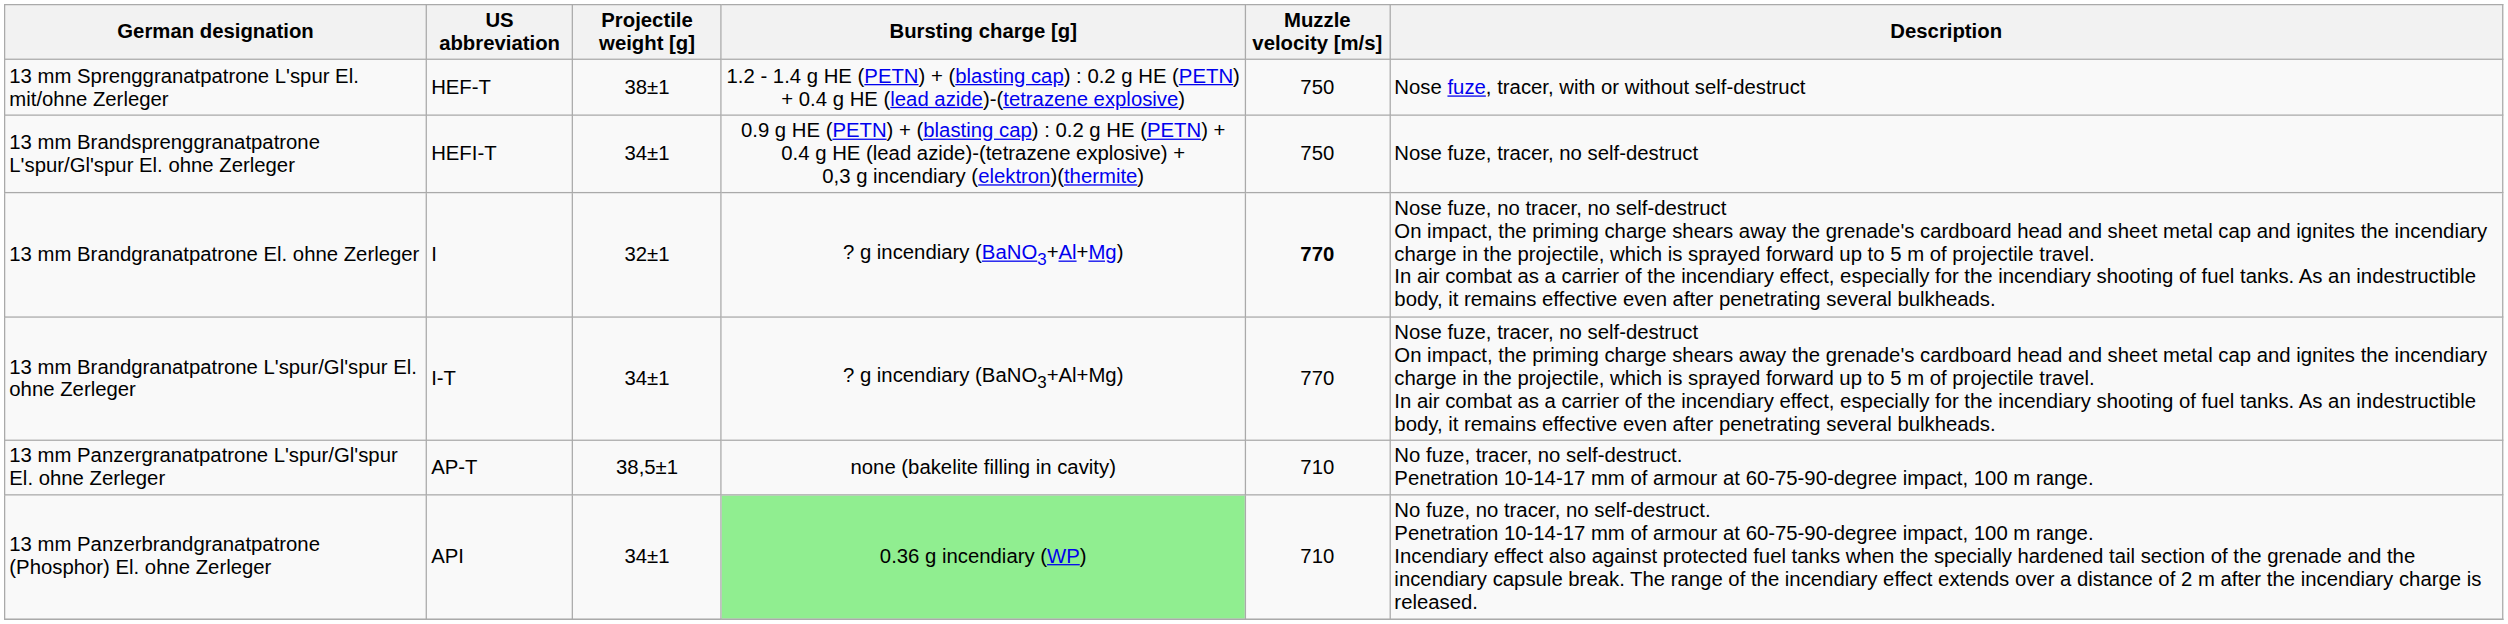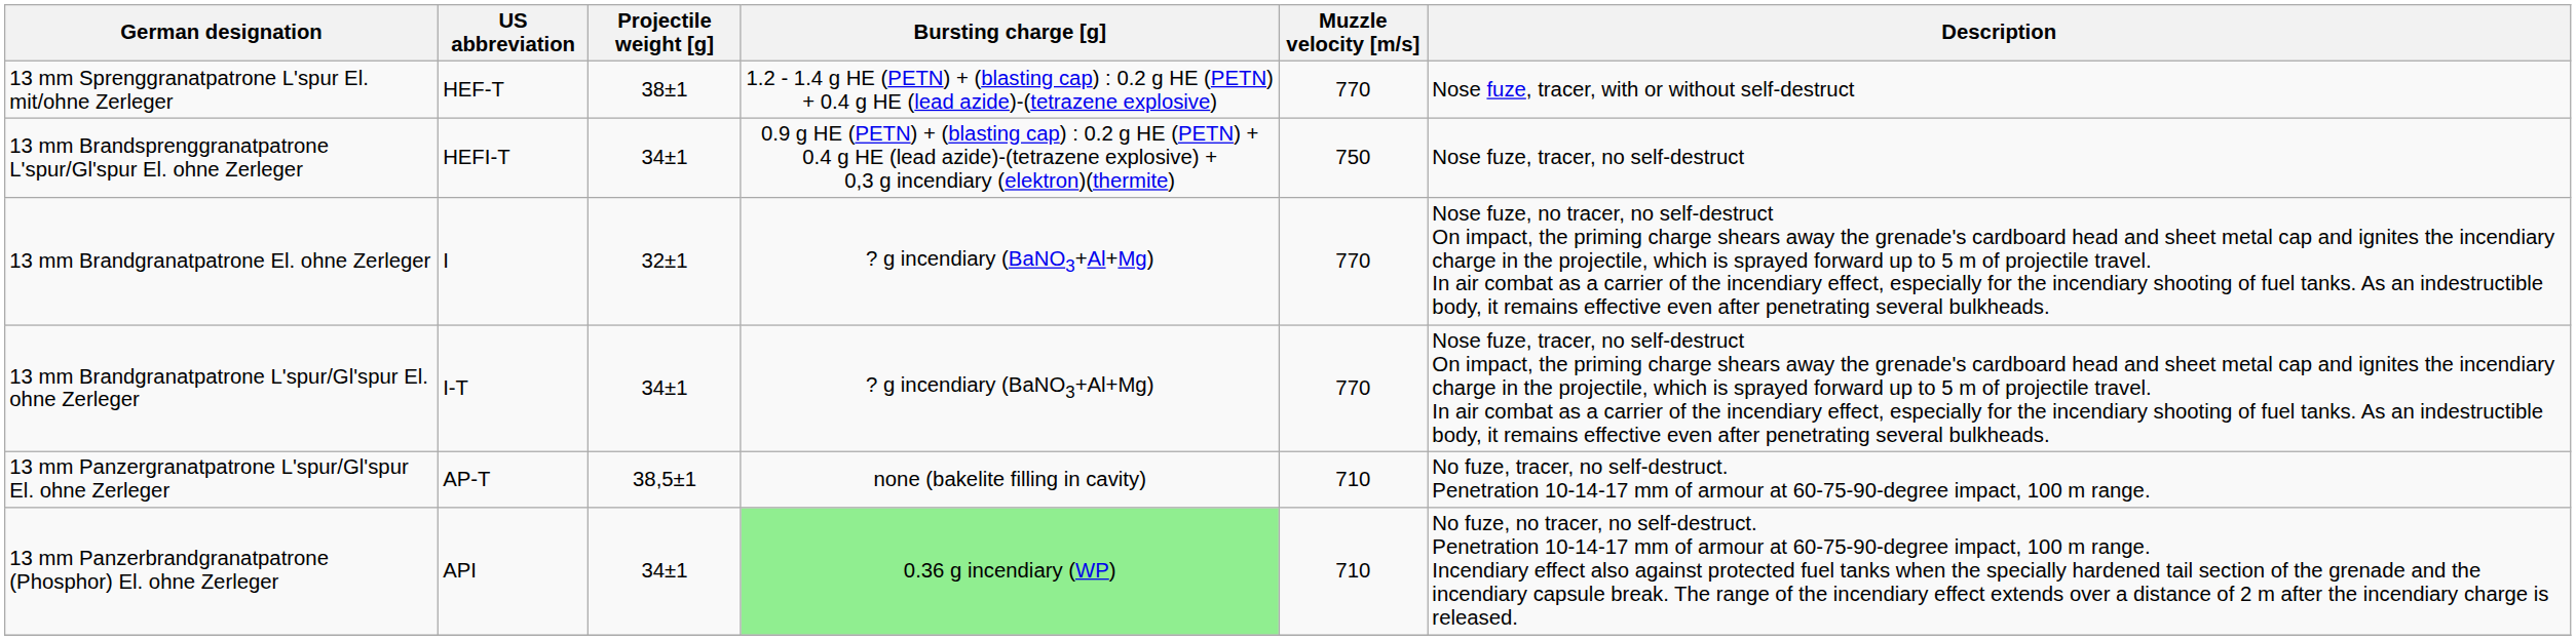13 mm Sprenggranatpatrone L'spur El. mit/ohne Zerleger | Muzzle velocity [m/s]: 750 -> 770
13 mm Brandgranatpatrone El. ohne Zerleger | Muzzle velocity [m/s]: bold -> normal
